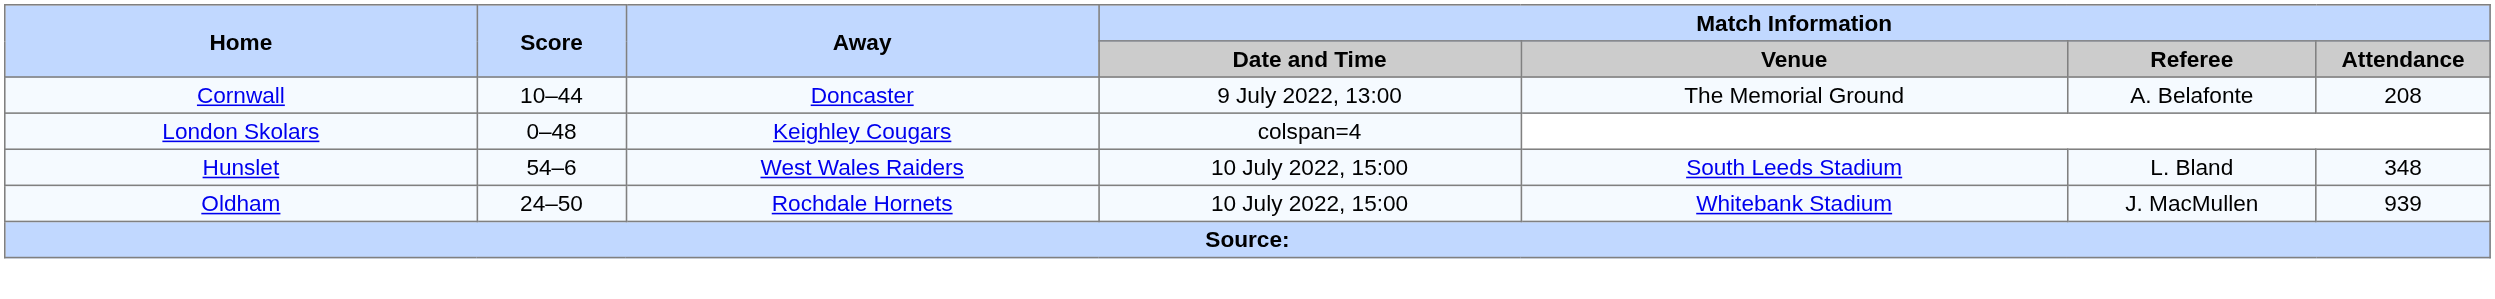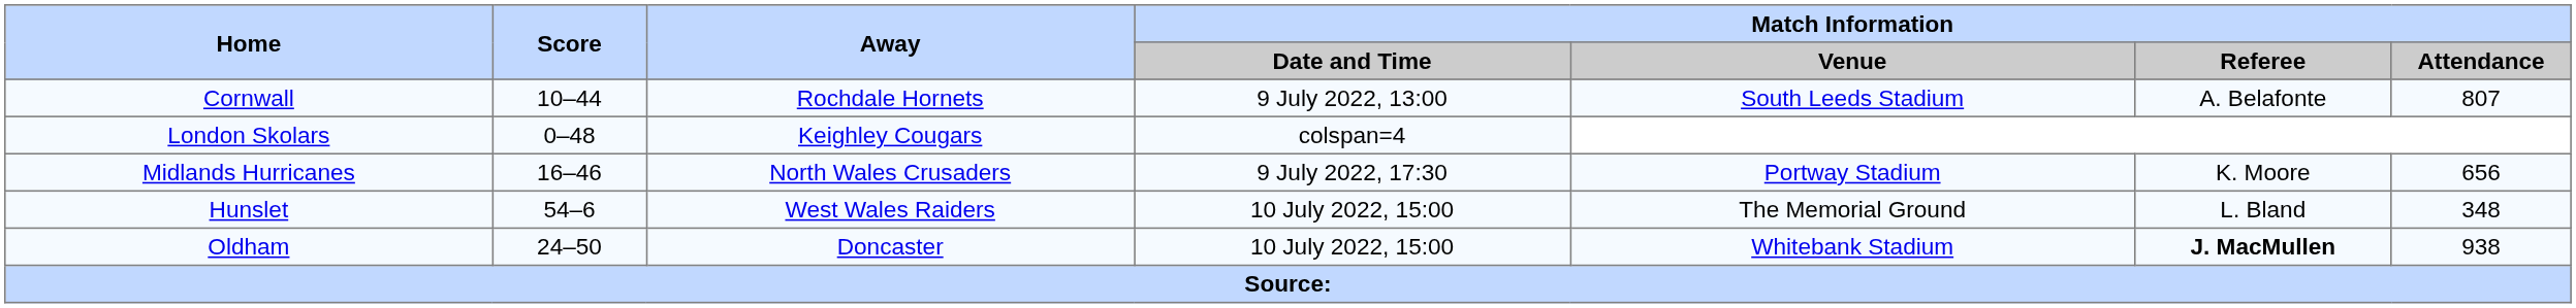Cornwall | Away: Doncaster -> Rochdale Hornets
Cornwall | Match Information / Venue: The Memorial Ground -> South Leeds Stadium
Cornwall | Match Information / Attendance: 208 -> 807
+ row: Midlands Hurricanes | 16–46 | North Wales Crusaders | 9 July 2022, 17:30 | Portway Stadium | K. Moore | 656
Hunslet | Match Information / Venue: South Leeds Stadium -> The Memorial Ground
Oldham | Away: Rochdale Hornets -> Doncaster
Oldham | Match Information / Referee: normal -> bold
Oldham | Match Information / Attendance: 939 -> 938
